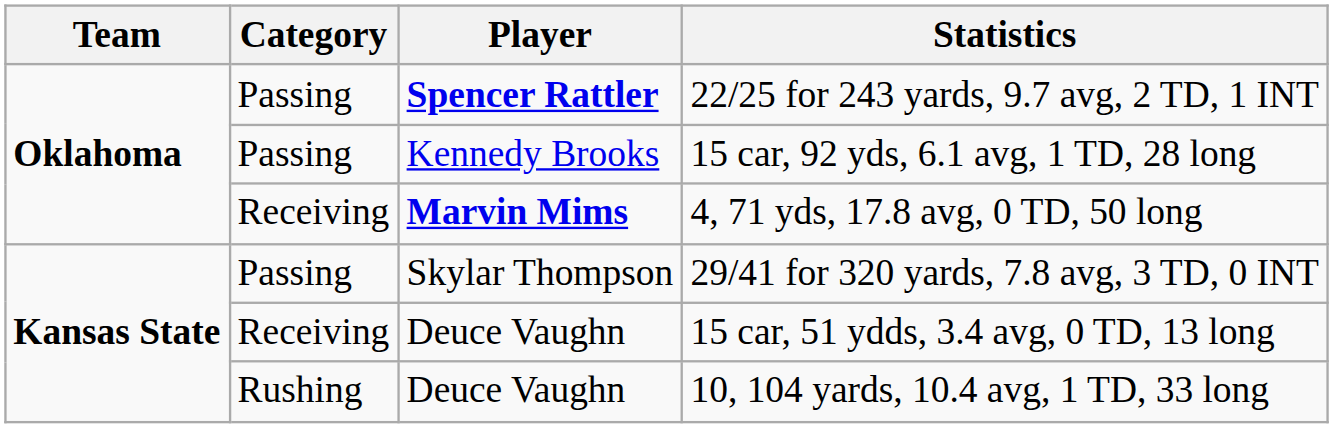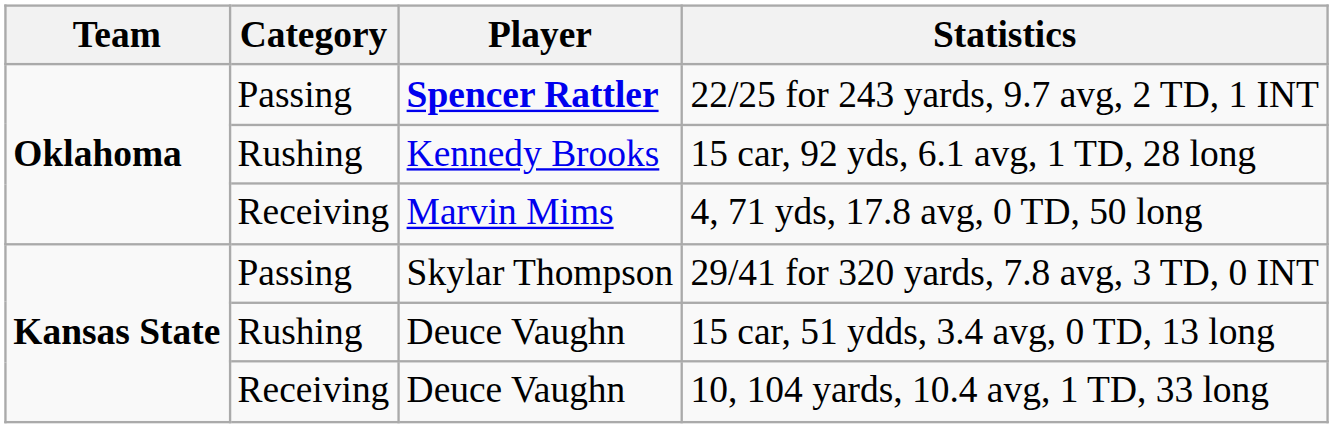15 car, 92 yds, 6.1 avg, 1 TD, 28 long | Category: Passing -> Rushing
4, 71 yds, 17.8 avg, 0 TD, 50 long | Player: bold -> normal
15 car, 51 ydds, 3.4 avg, 0 TD, 13 long | Category: Receiving -> Rushing
10, 104 yards, 10.4 avg, 1 TD, 33 long | Category: Rushing -> Receiving
